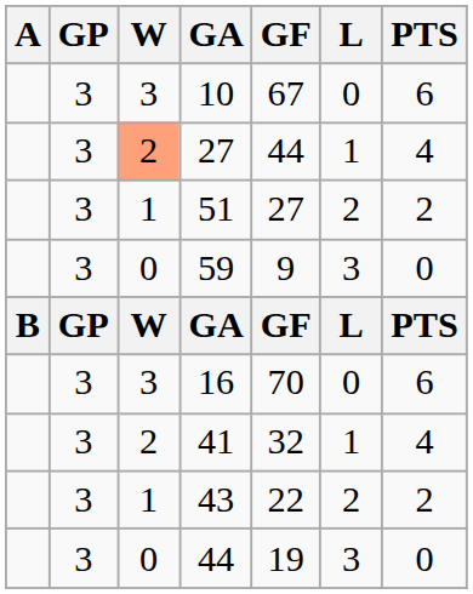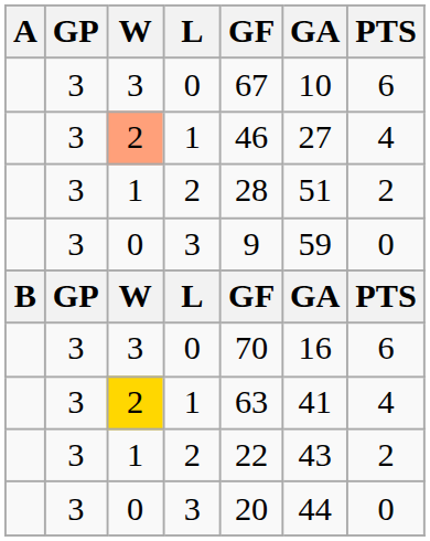columns swapped: L <-> GA
row 3 | GF: 44 -> 46
row 4 | GF: 27 -> 28
row 8 | W: no background -> gold background
row 8 | GF: 32 -> 63
row 10 | GF: 19 -> 20
